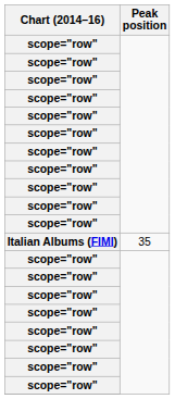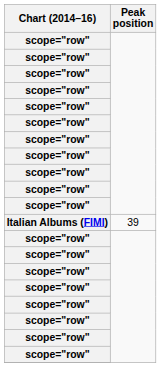Italian Albums (FIMI) | Peak position: 35 -> 39
